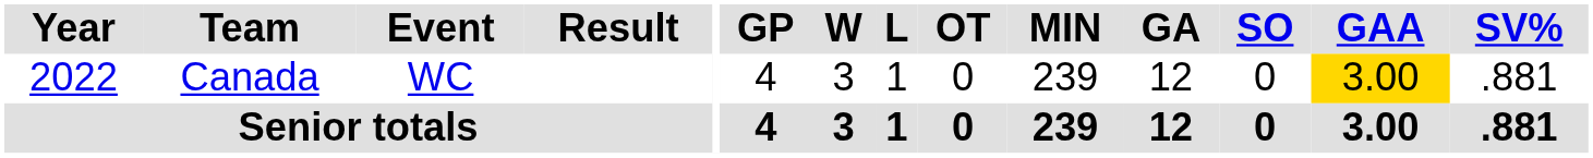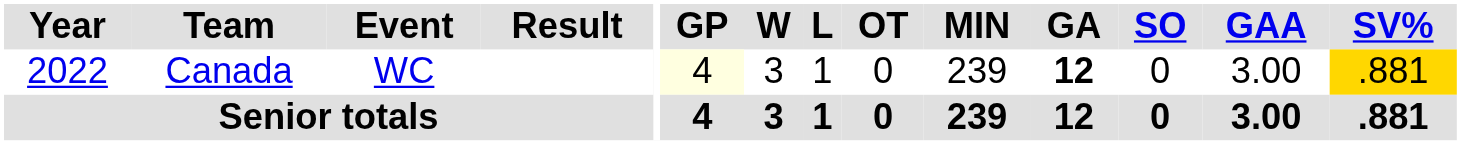Canada | GP: no background -> lightyellow background
Canada | GA: normal -> bold
Canada | GAA: gold background -> no background
Canada | SV%: no background -> gold background
